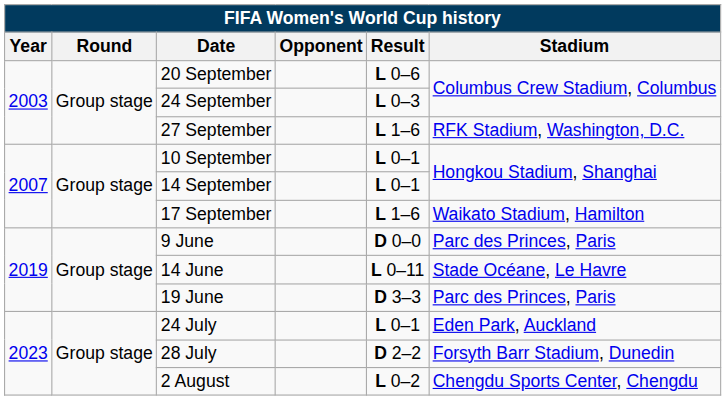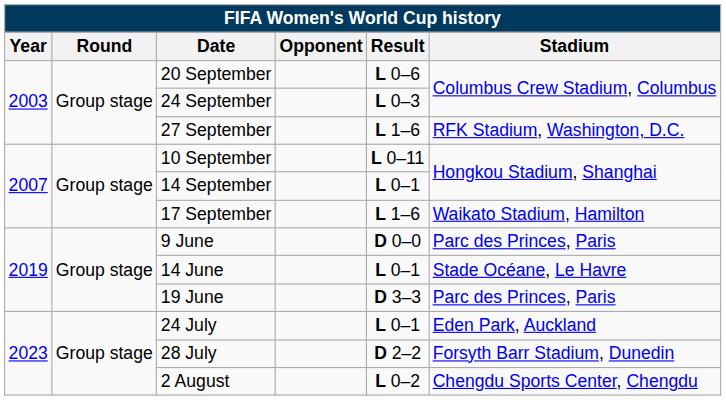10 September | Result: L 0–1 -> L 0–11
14 June | Result: L 0–11 -> L 0–1
